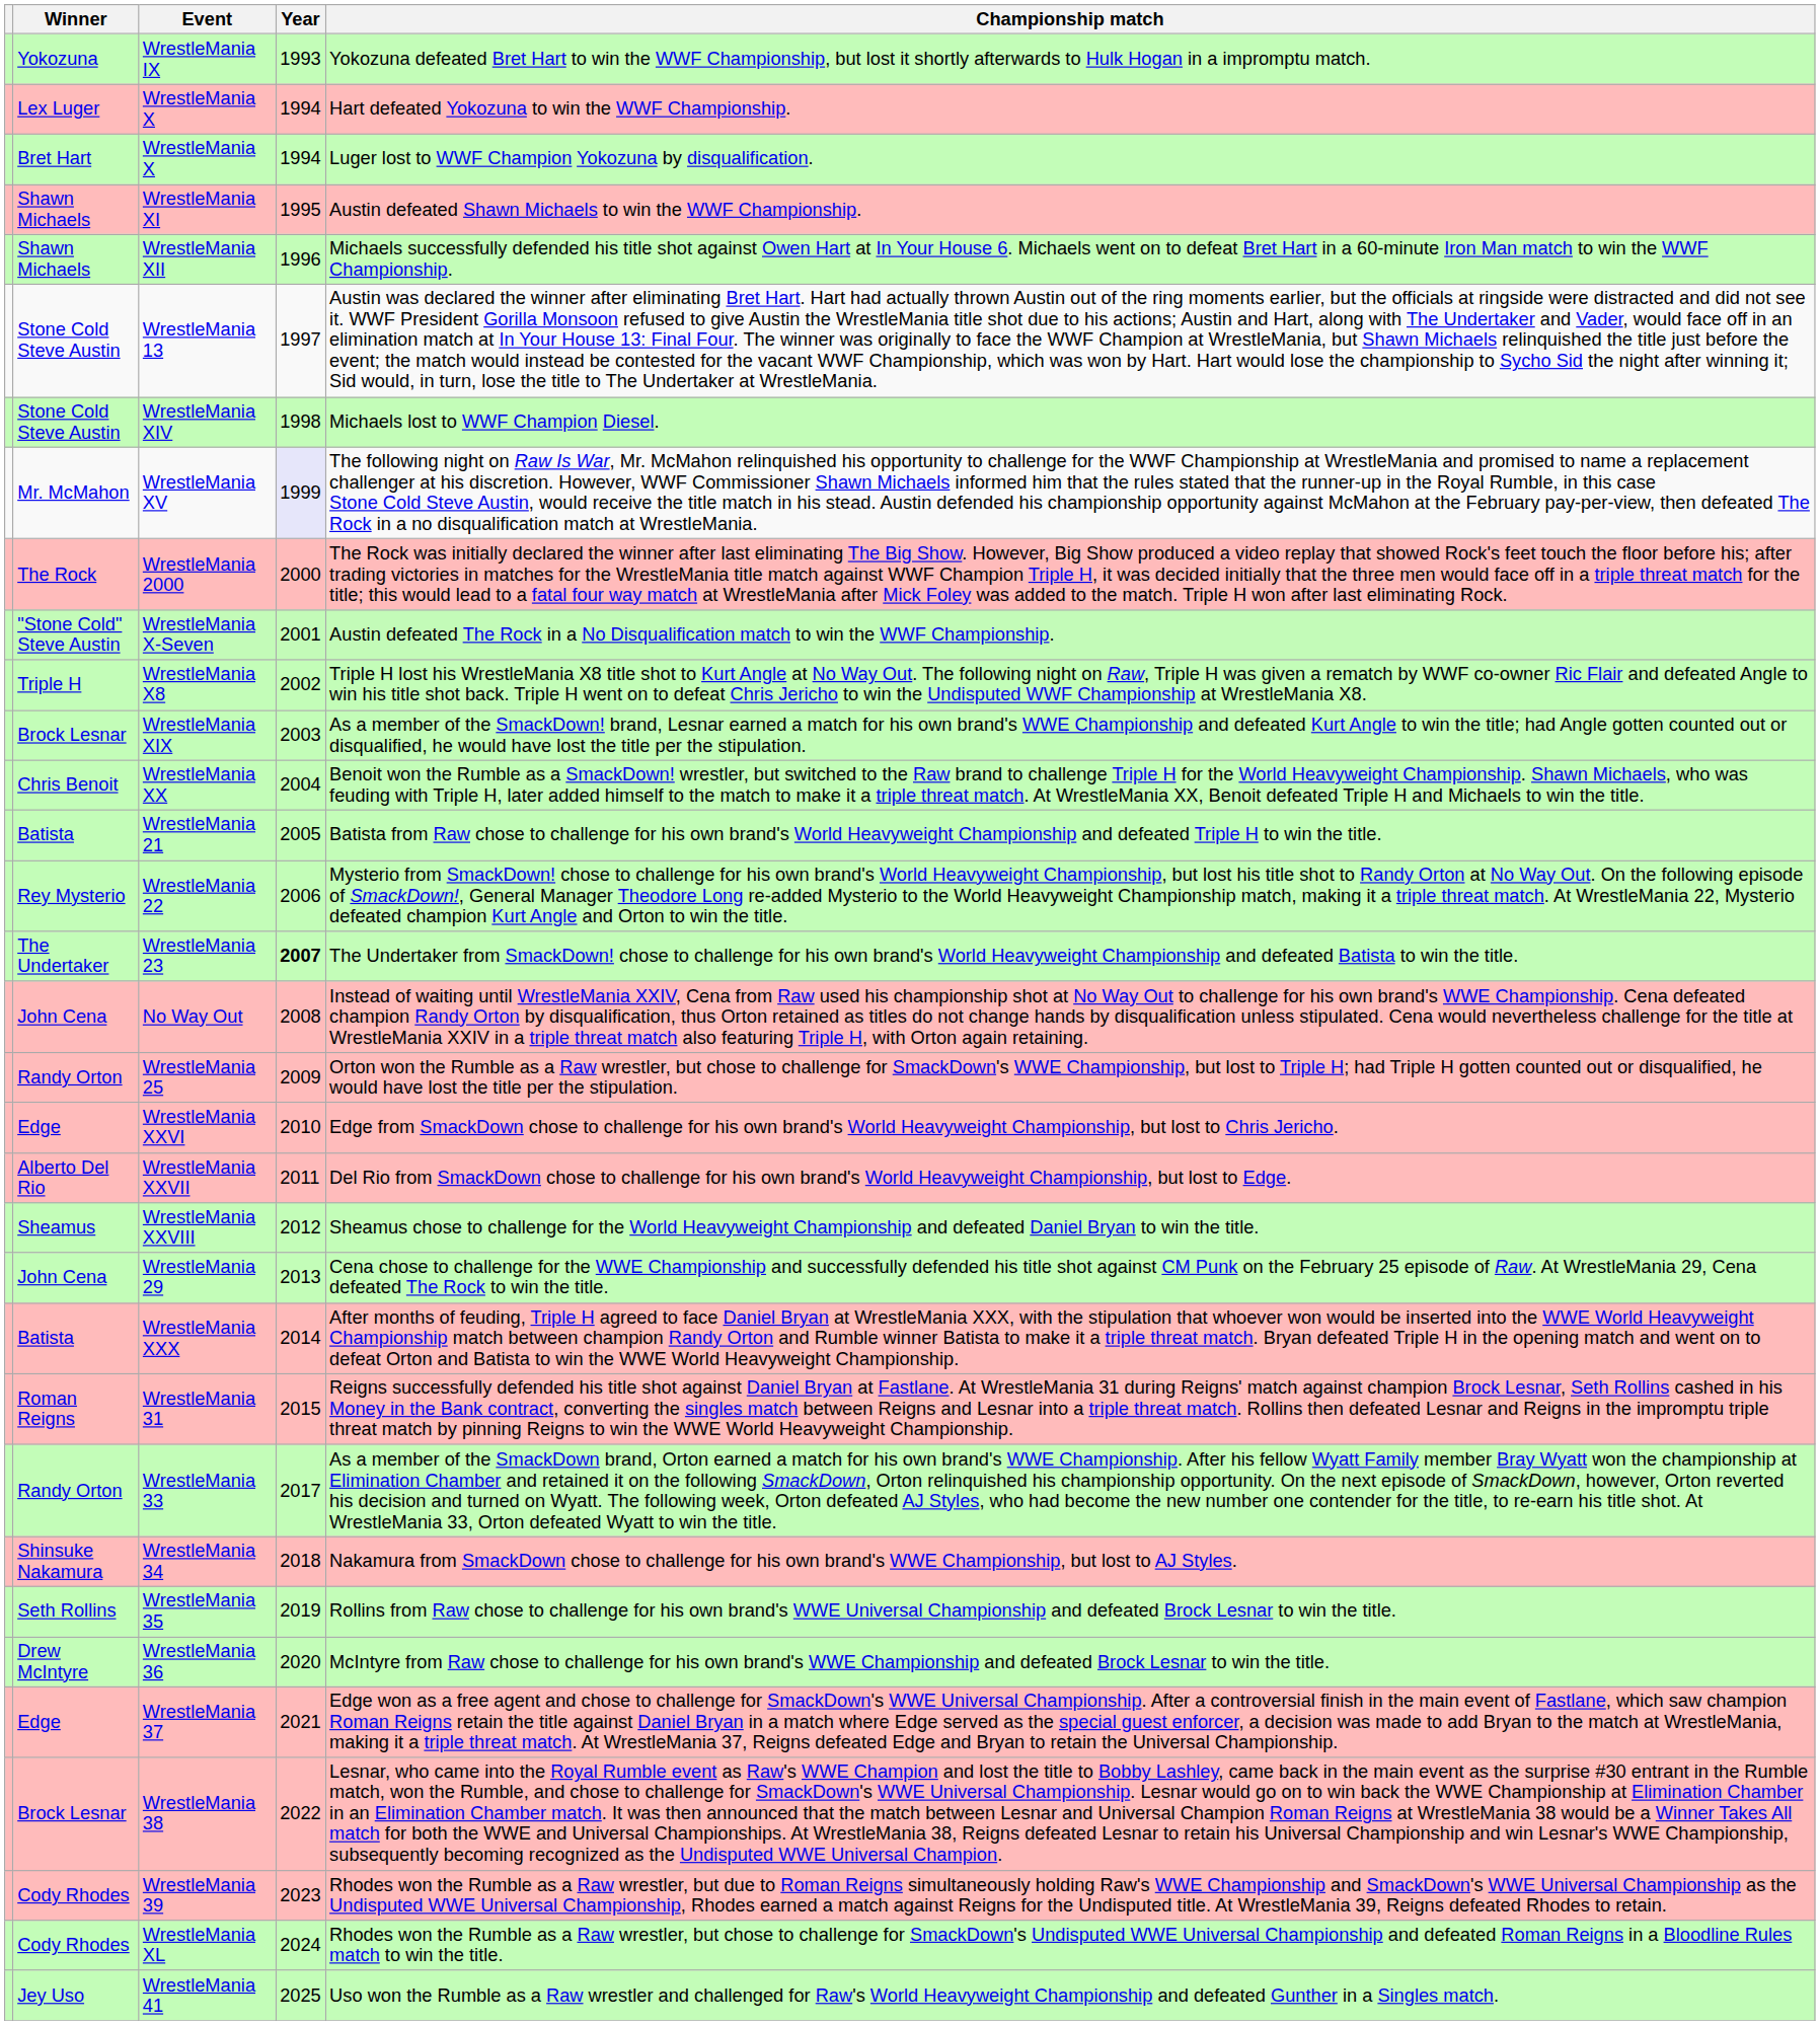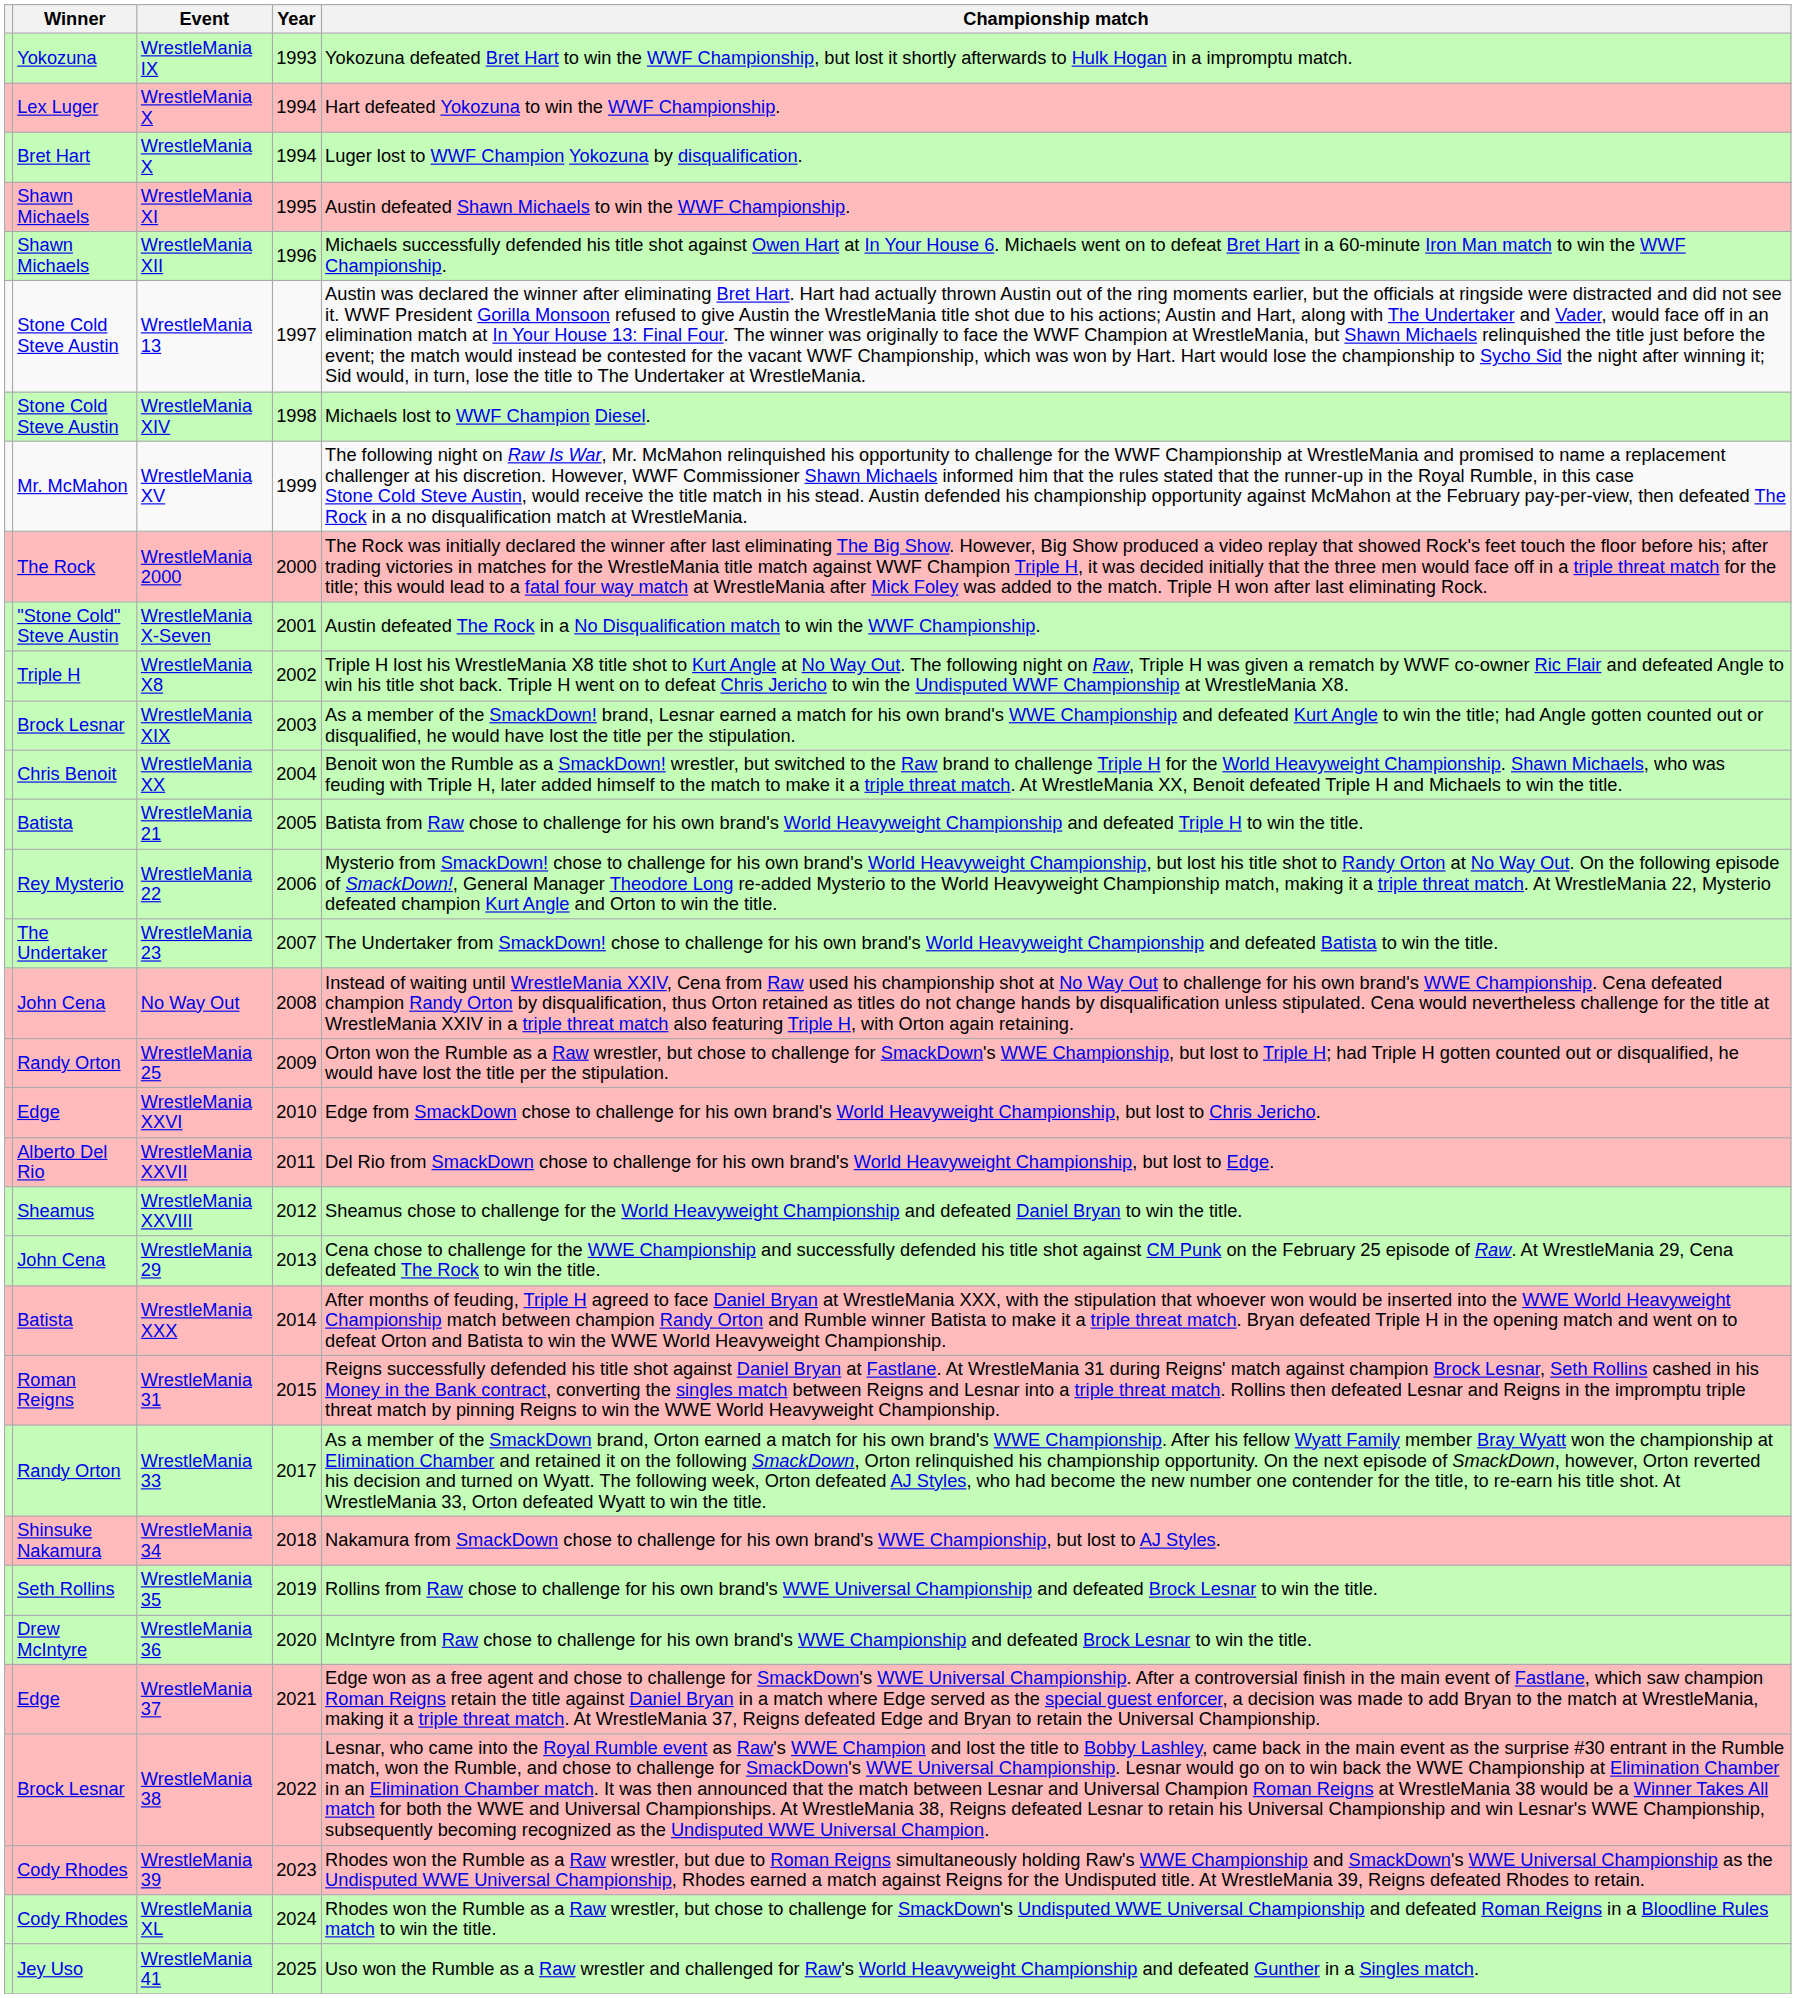WrestleMania XV | Year: lavender background -> no background
WrestleMania 23 | Year: bold -> normal
